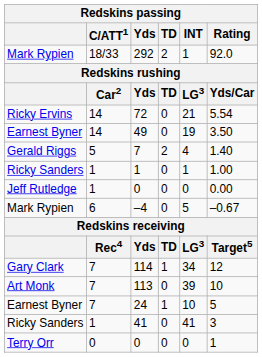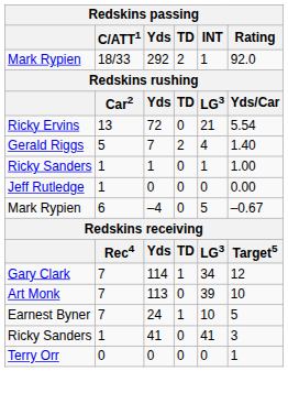72 | C/ATT1: 14 -> 13
- row: Earnest Byner | 14 | 49 | 0 | 19 | 3.50
